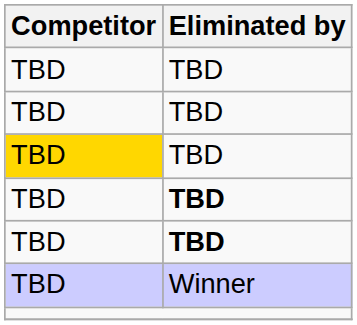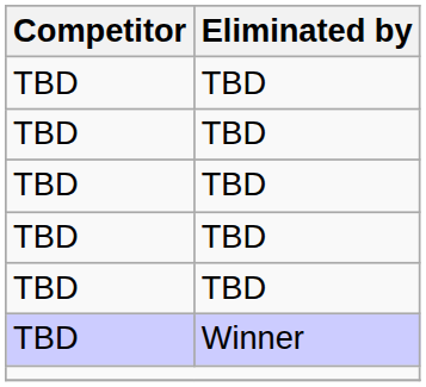row 4 | Competitor: gold background -> no background
row 5 | Eliminated by: bold -> normal
row 6 | Eliminated by: bold -> normal
